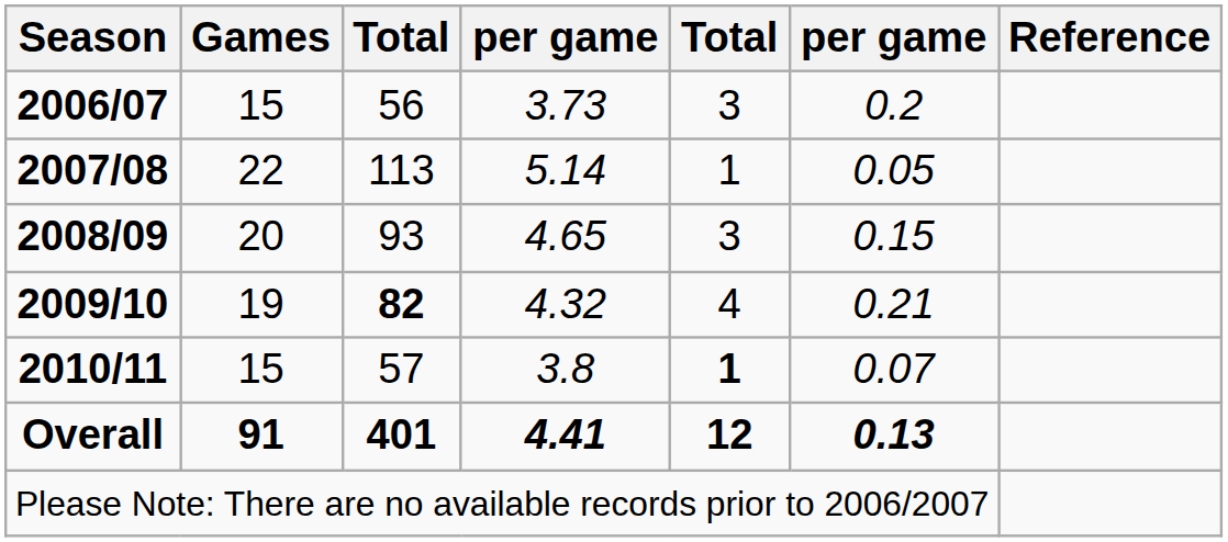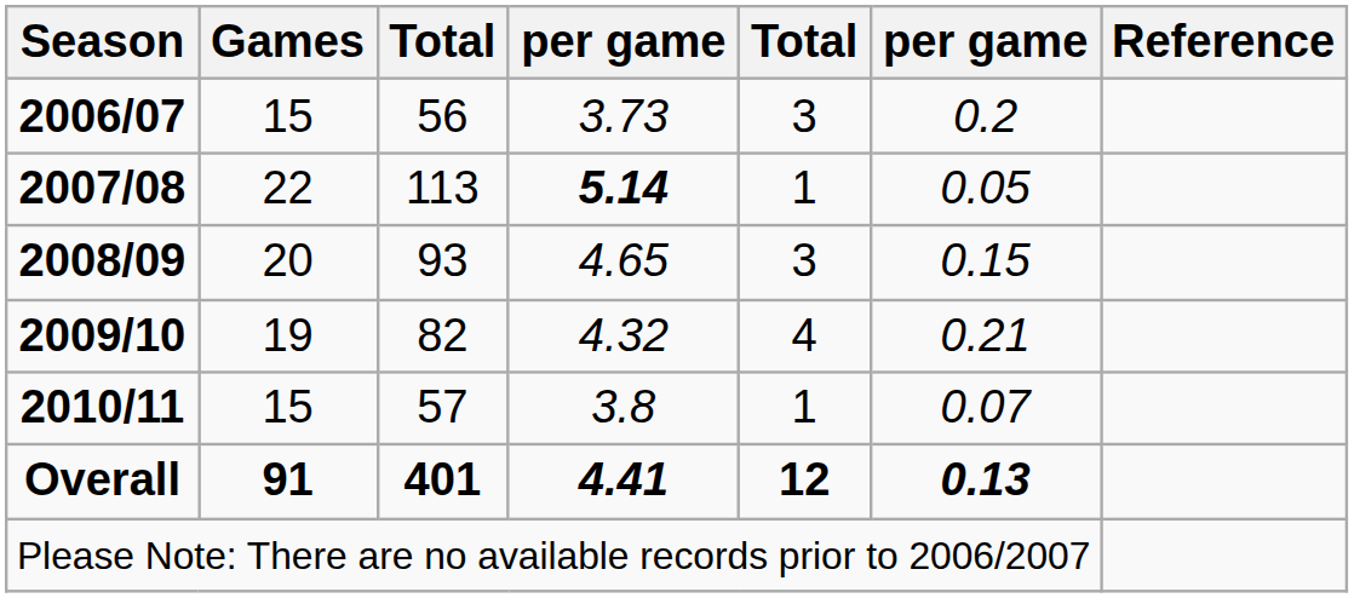2007/08 | column 4: normal -> bold
2009/10 | column 3: bold -> normal
2010/11 | column 5: bold -> normal
